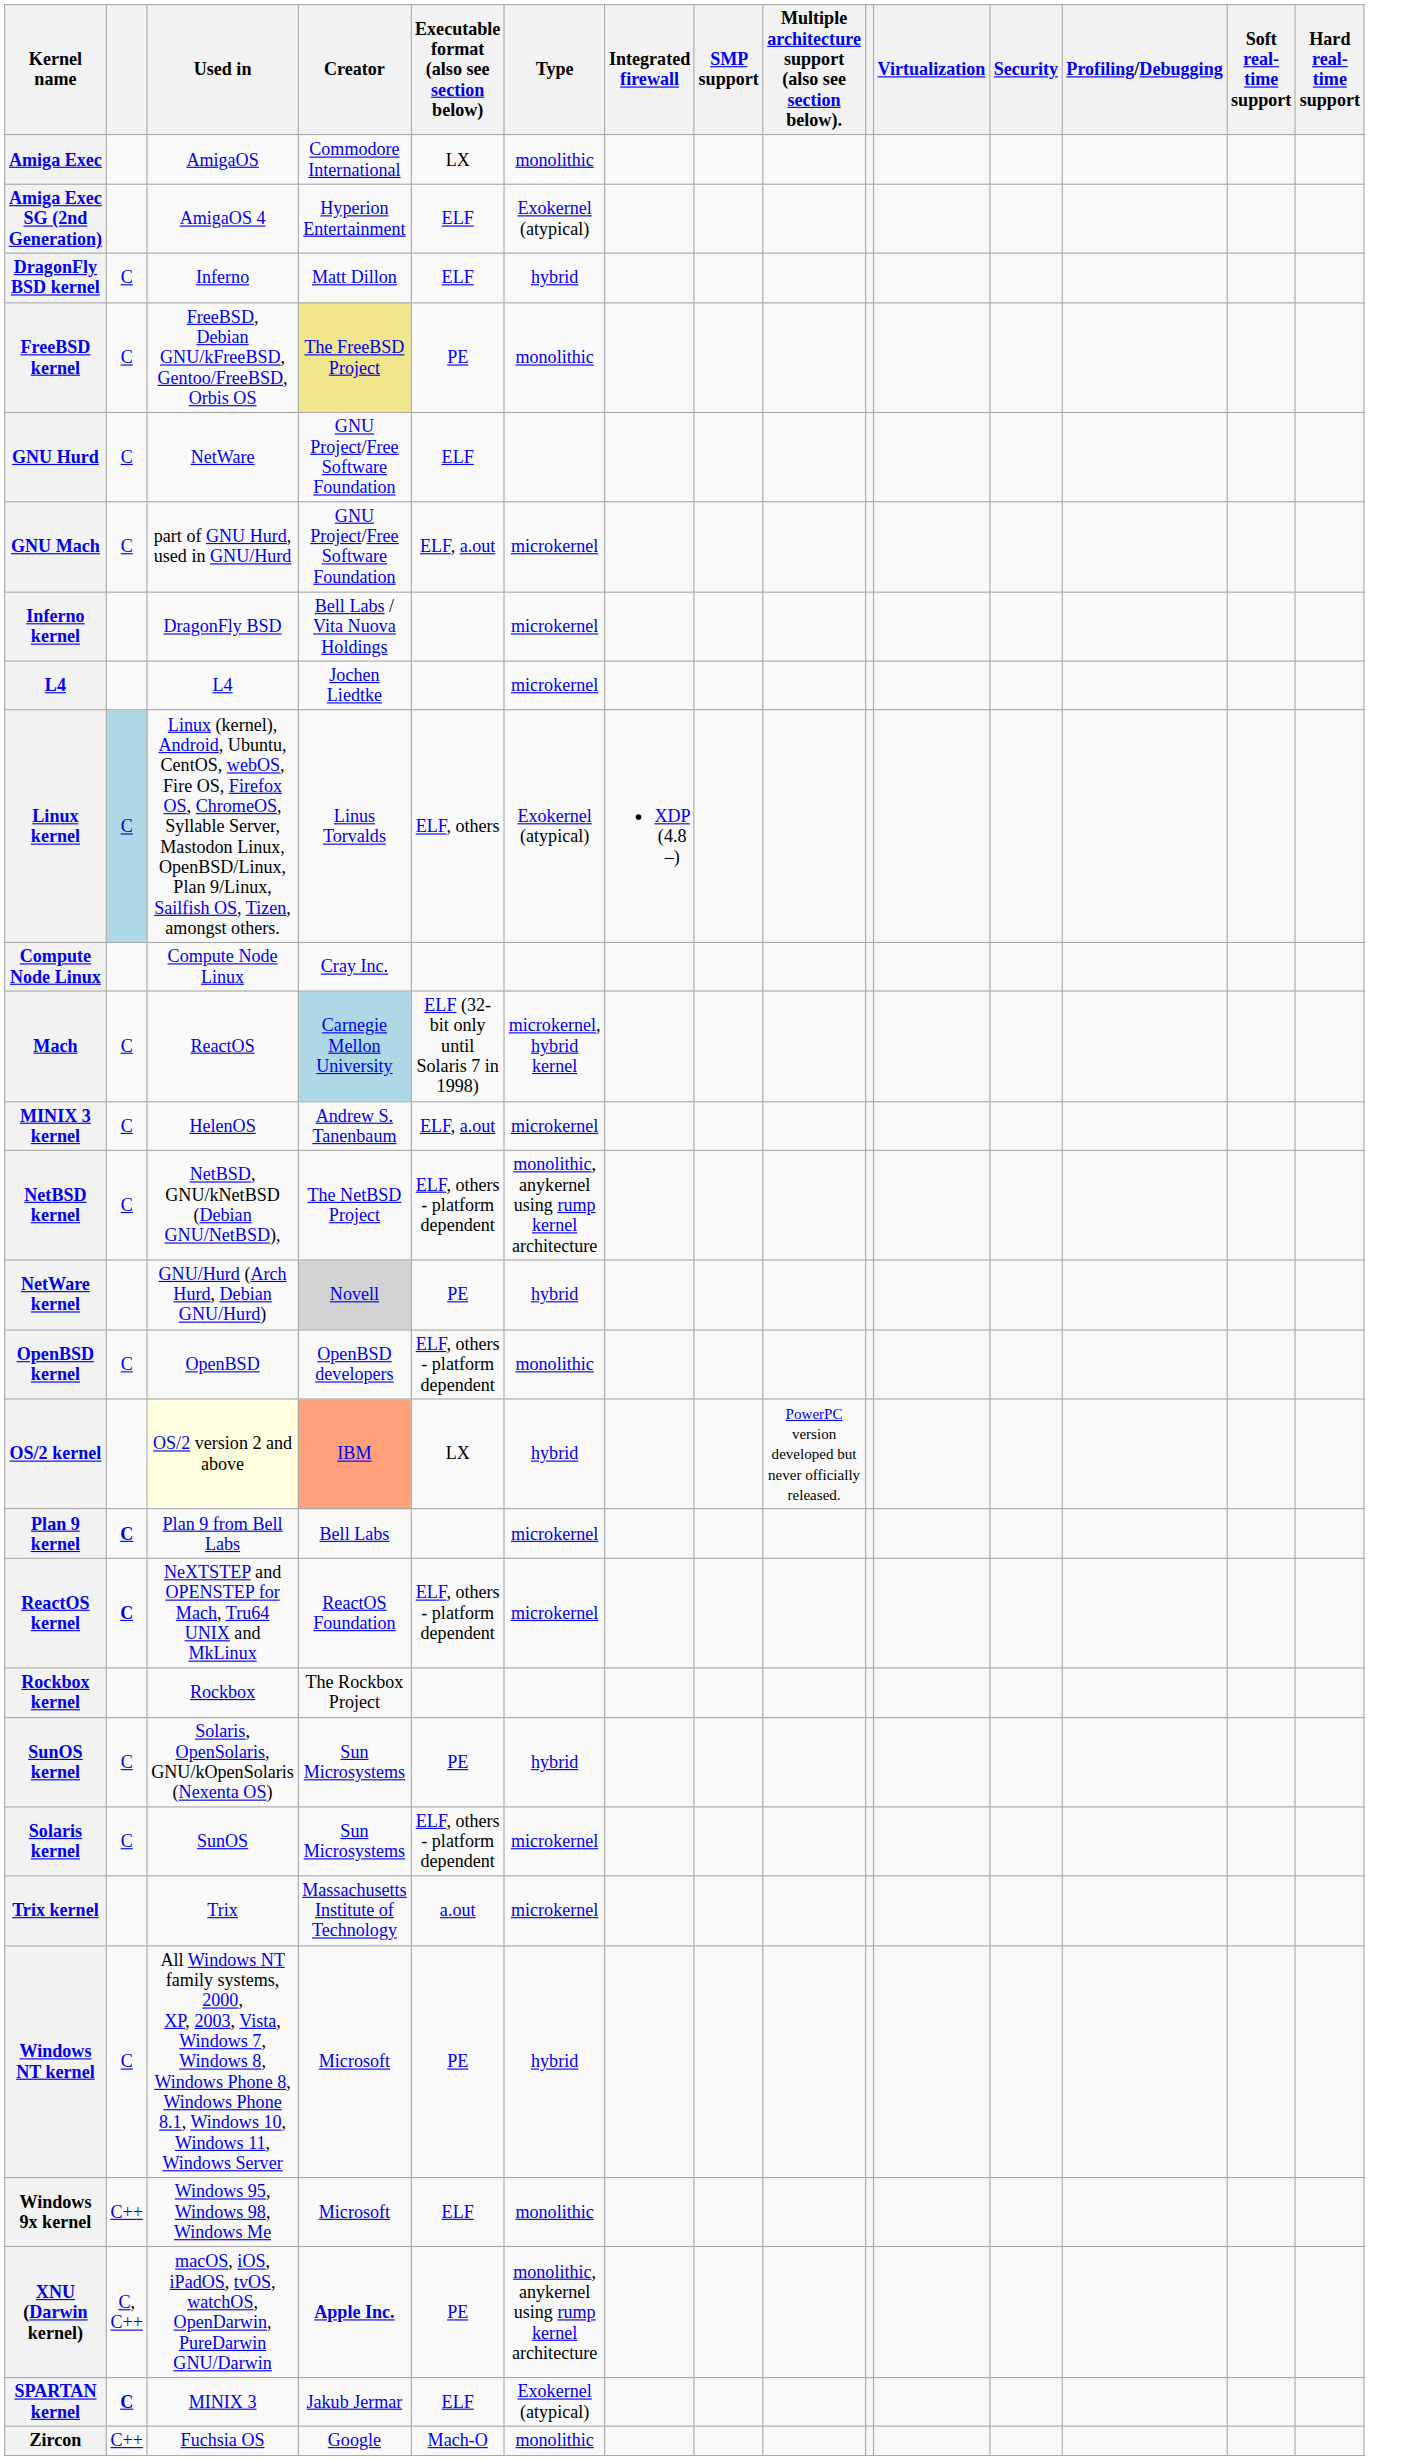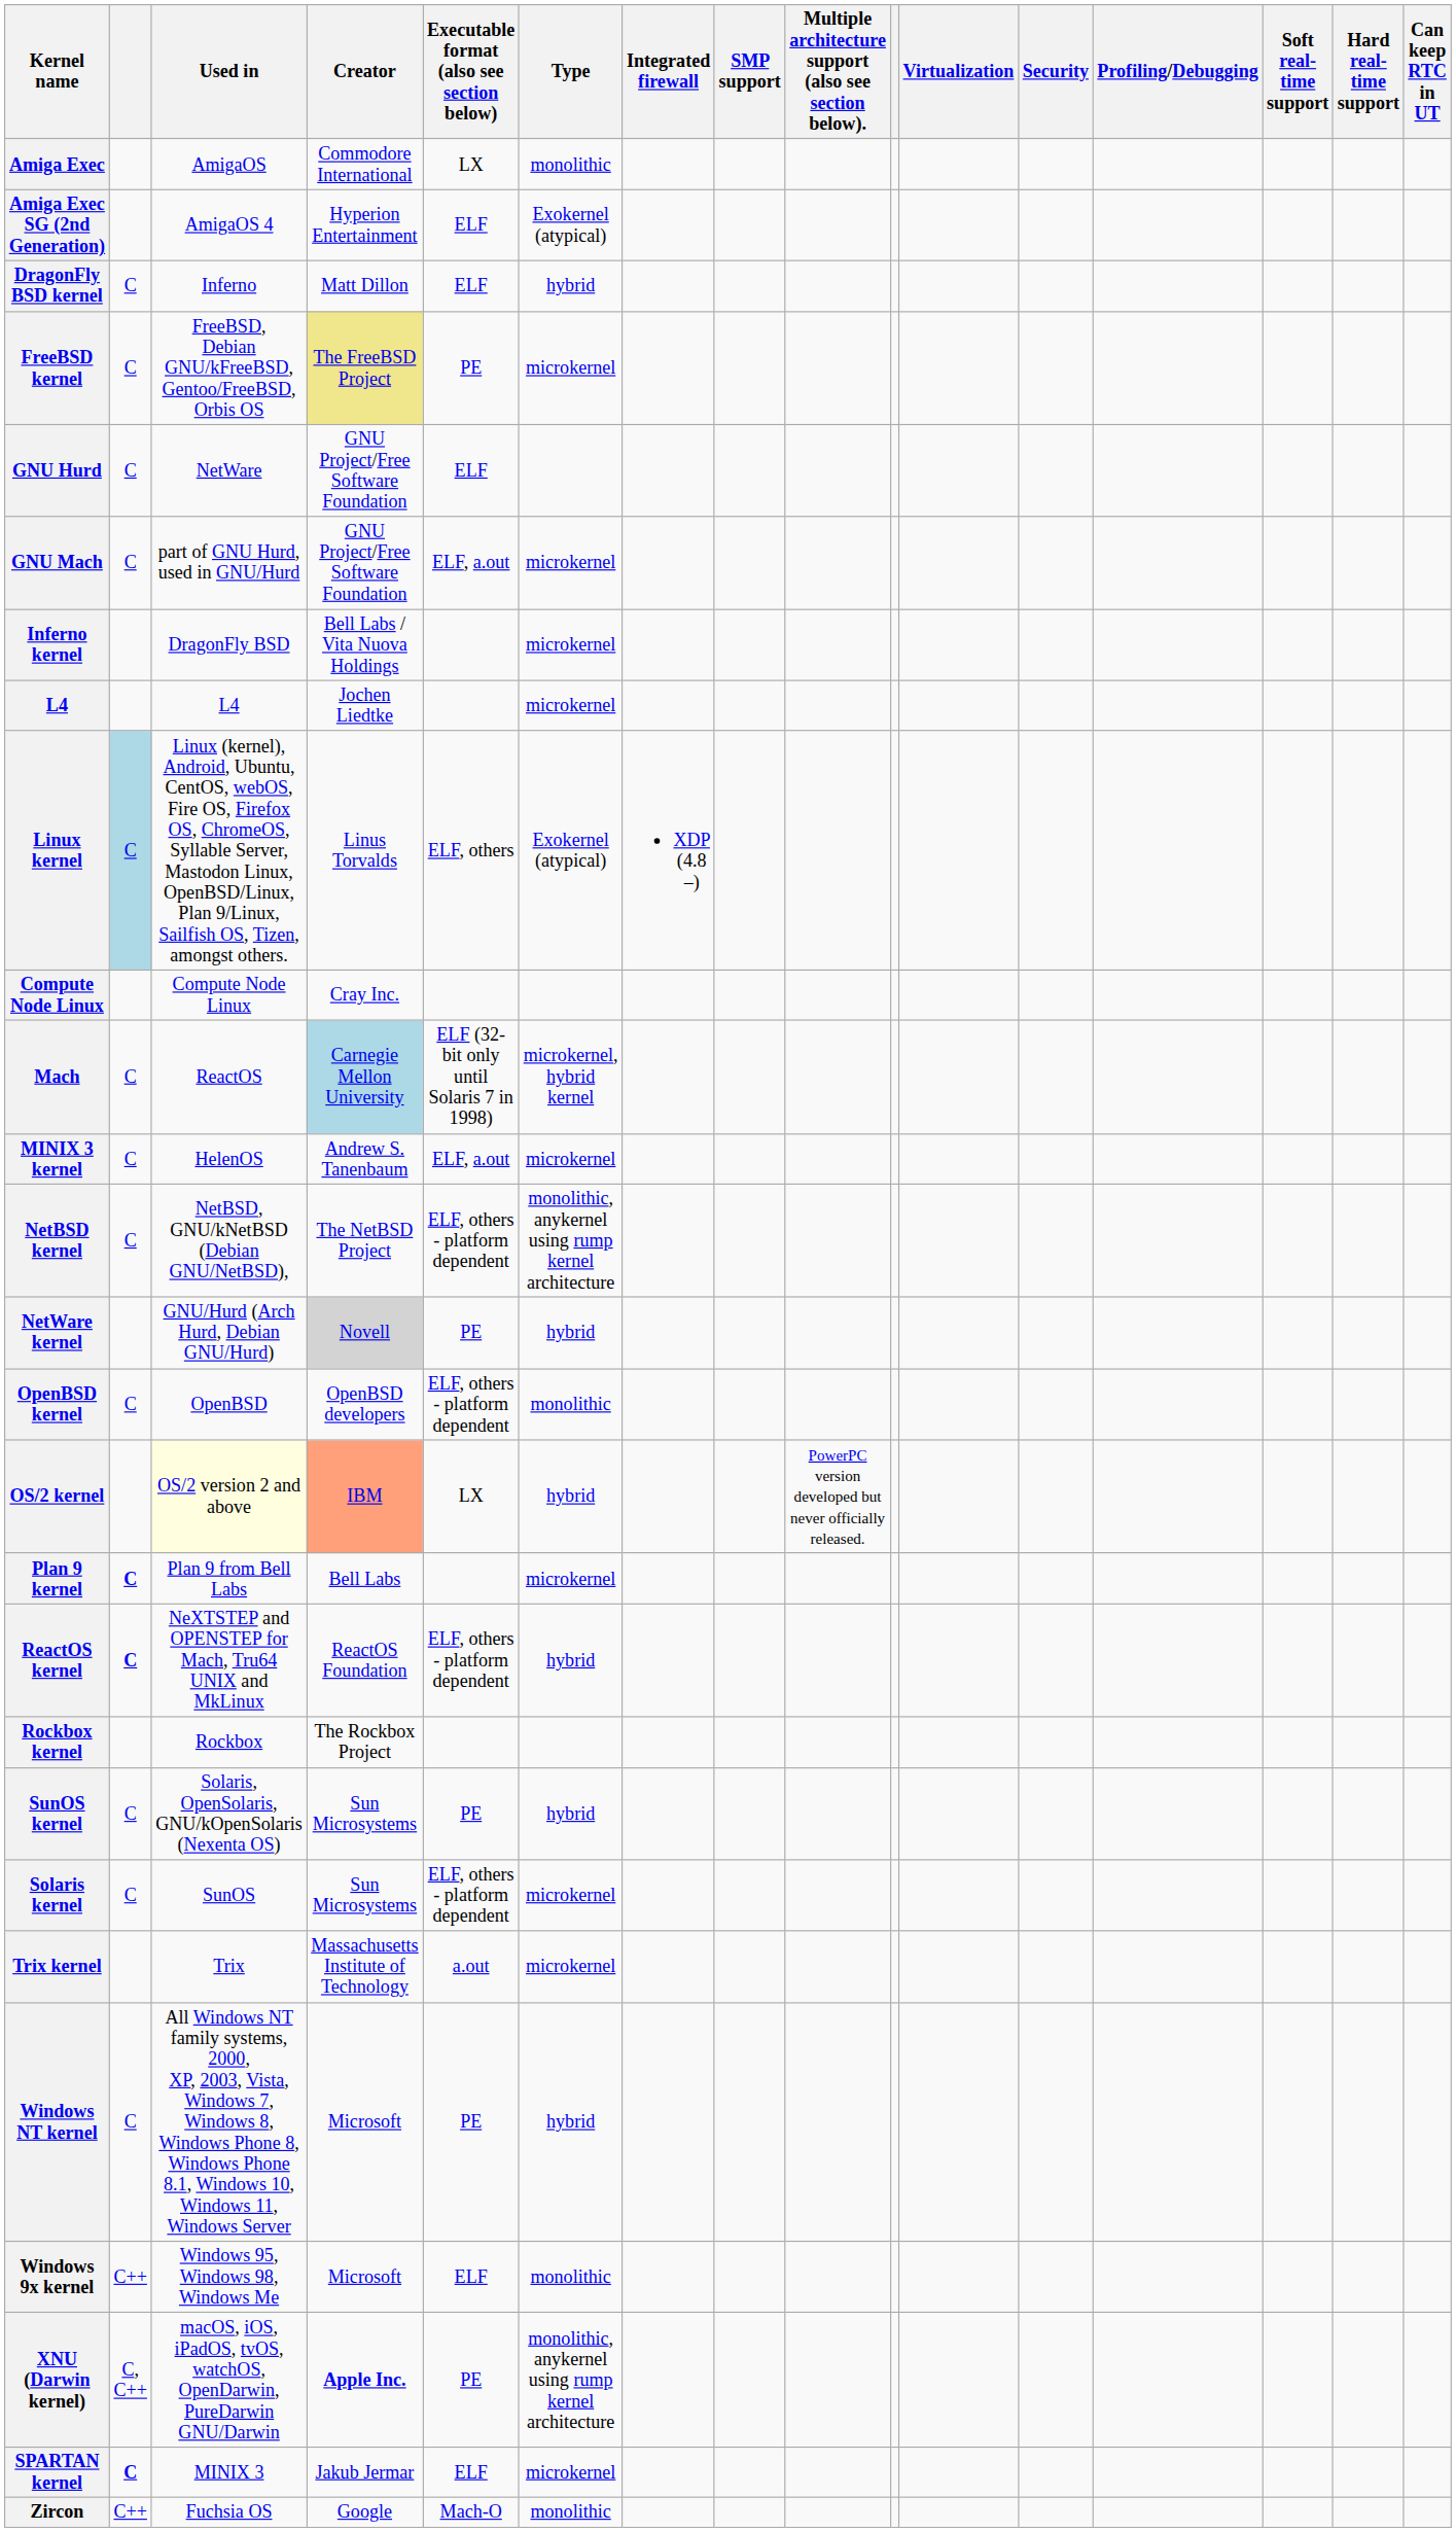+ column: Can keep RTC in UT
FreeBSD kernel | Type: monolithic -> microkernel
ReactOS kernel | Type: microkernel -> hybrid
SPARTAN kernel | Type: Exokernel (atypical) -> microkernel
